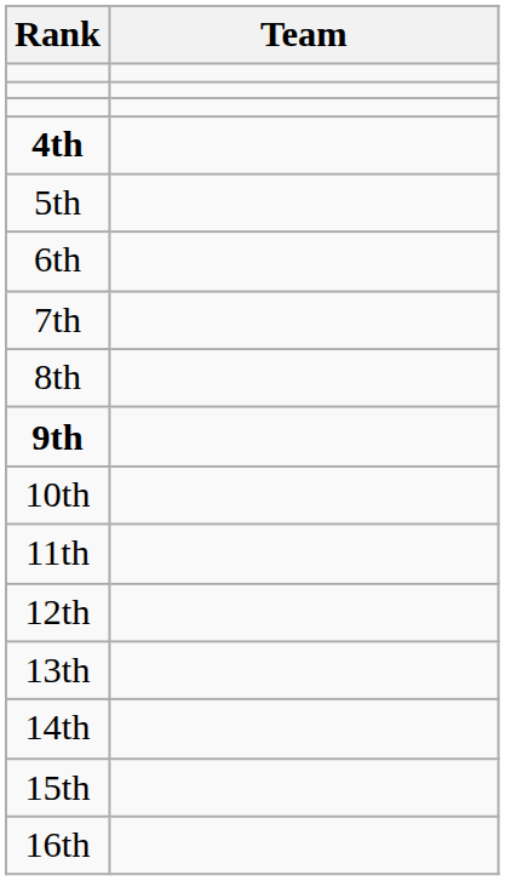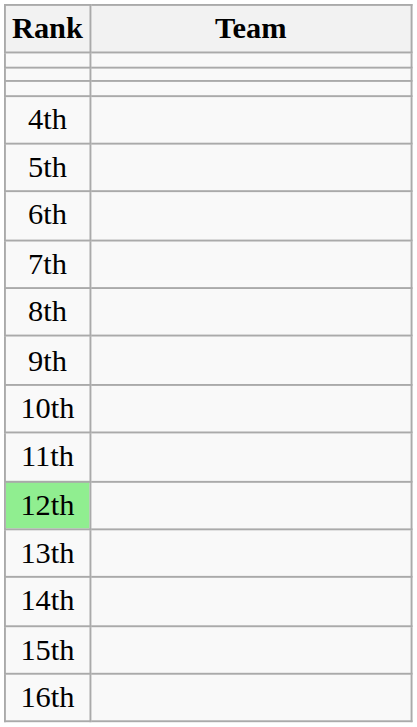row 5 | Rank: bold -> normal
row 10 | Rank: bold -> normal
row 13 | Rank: no background -> lightgreen background
